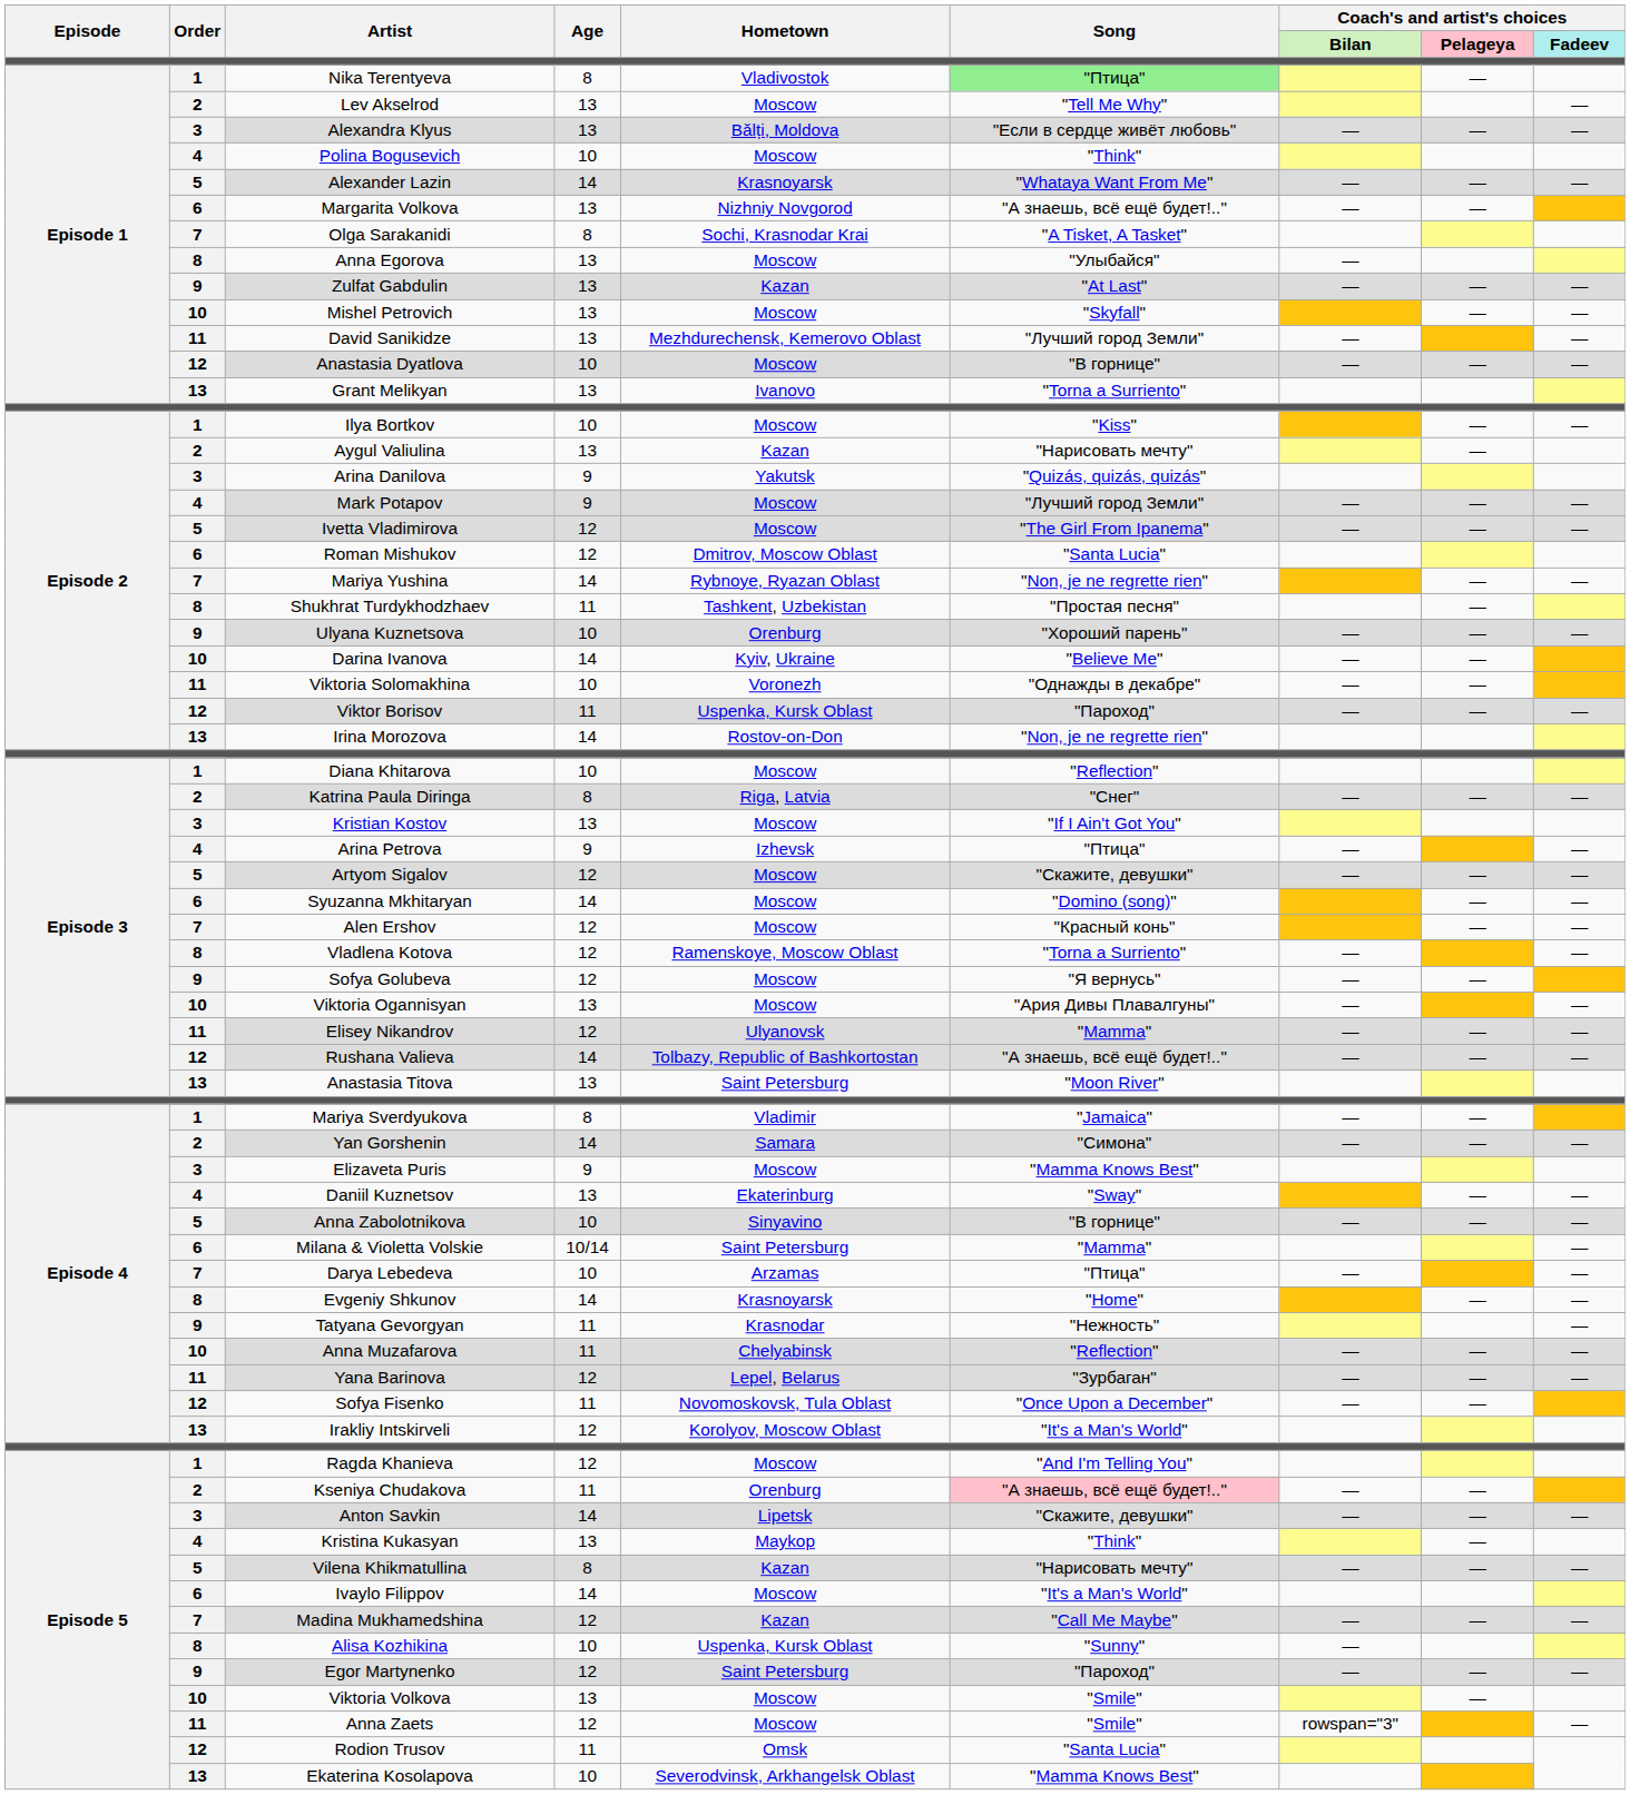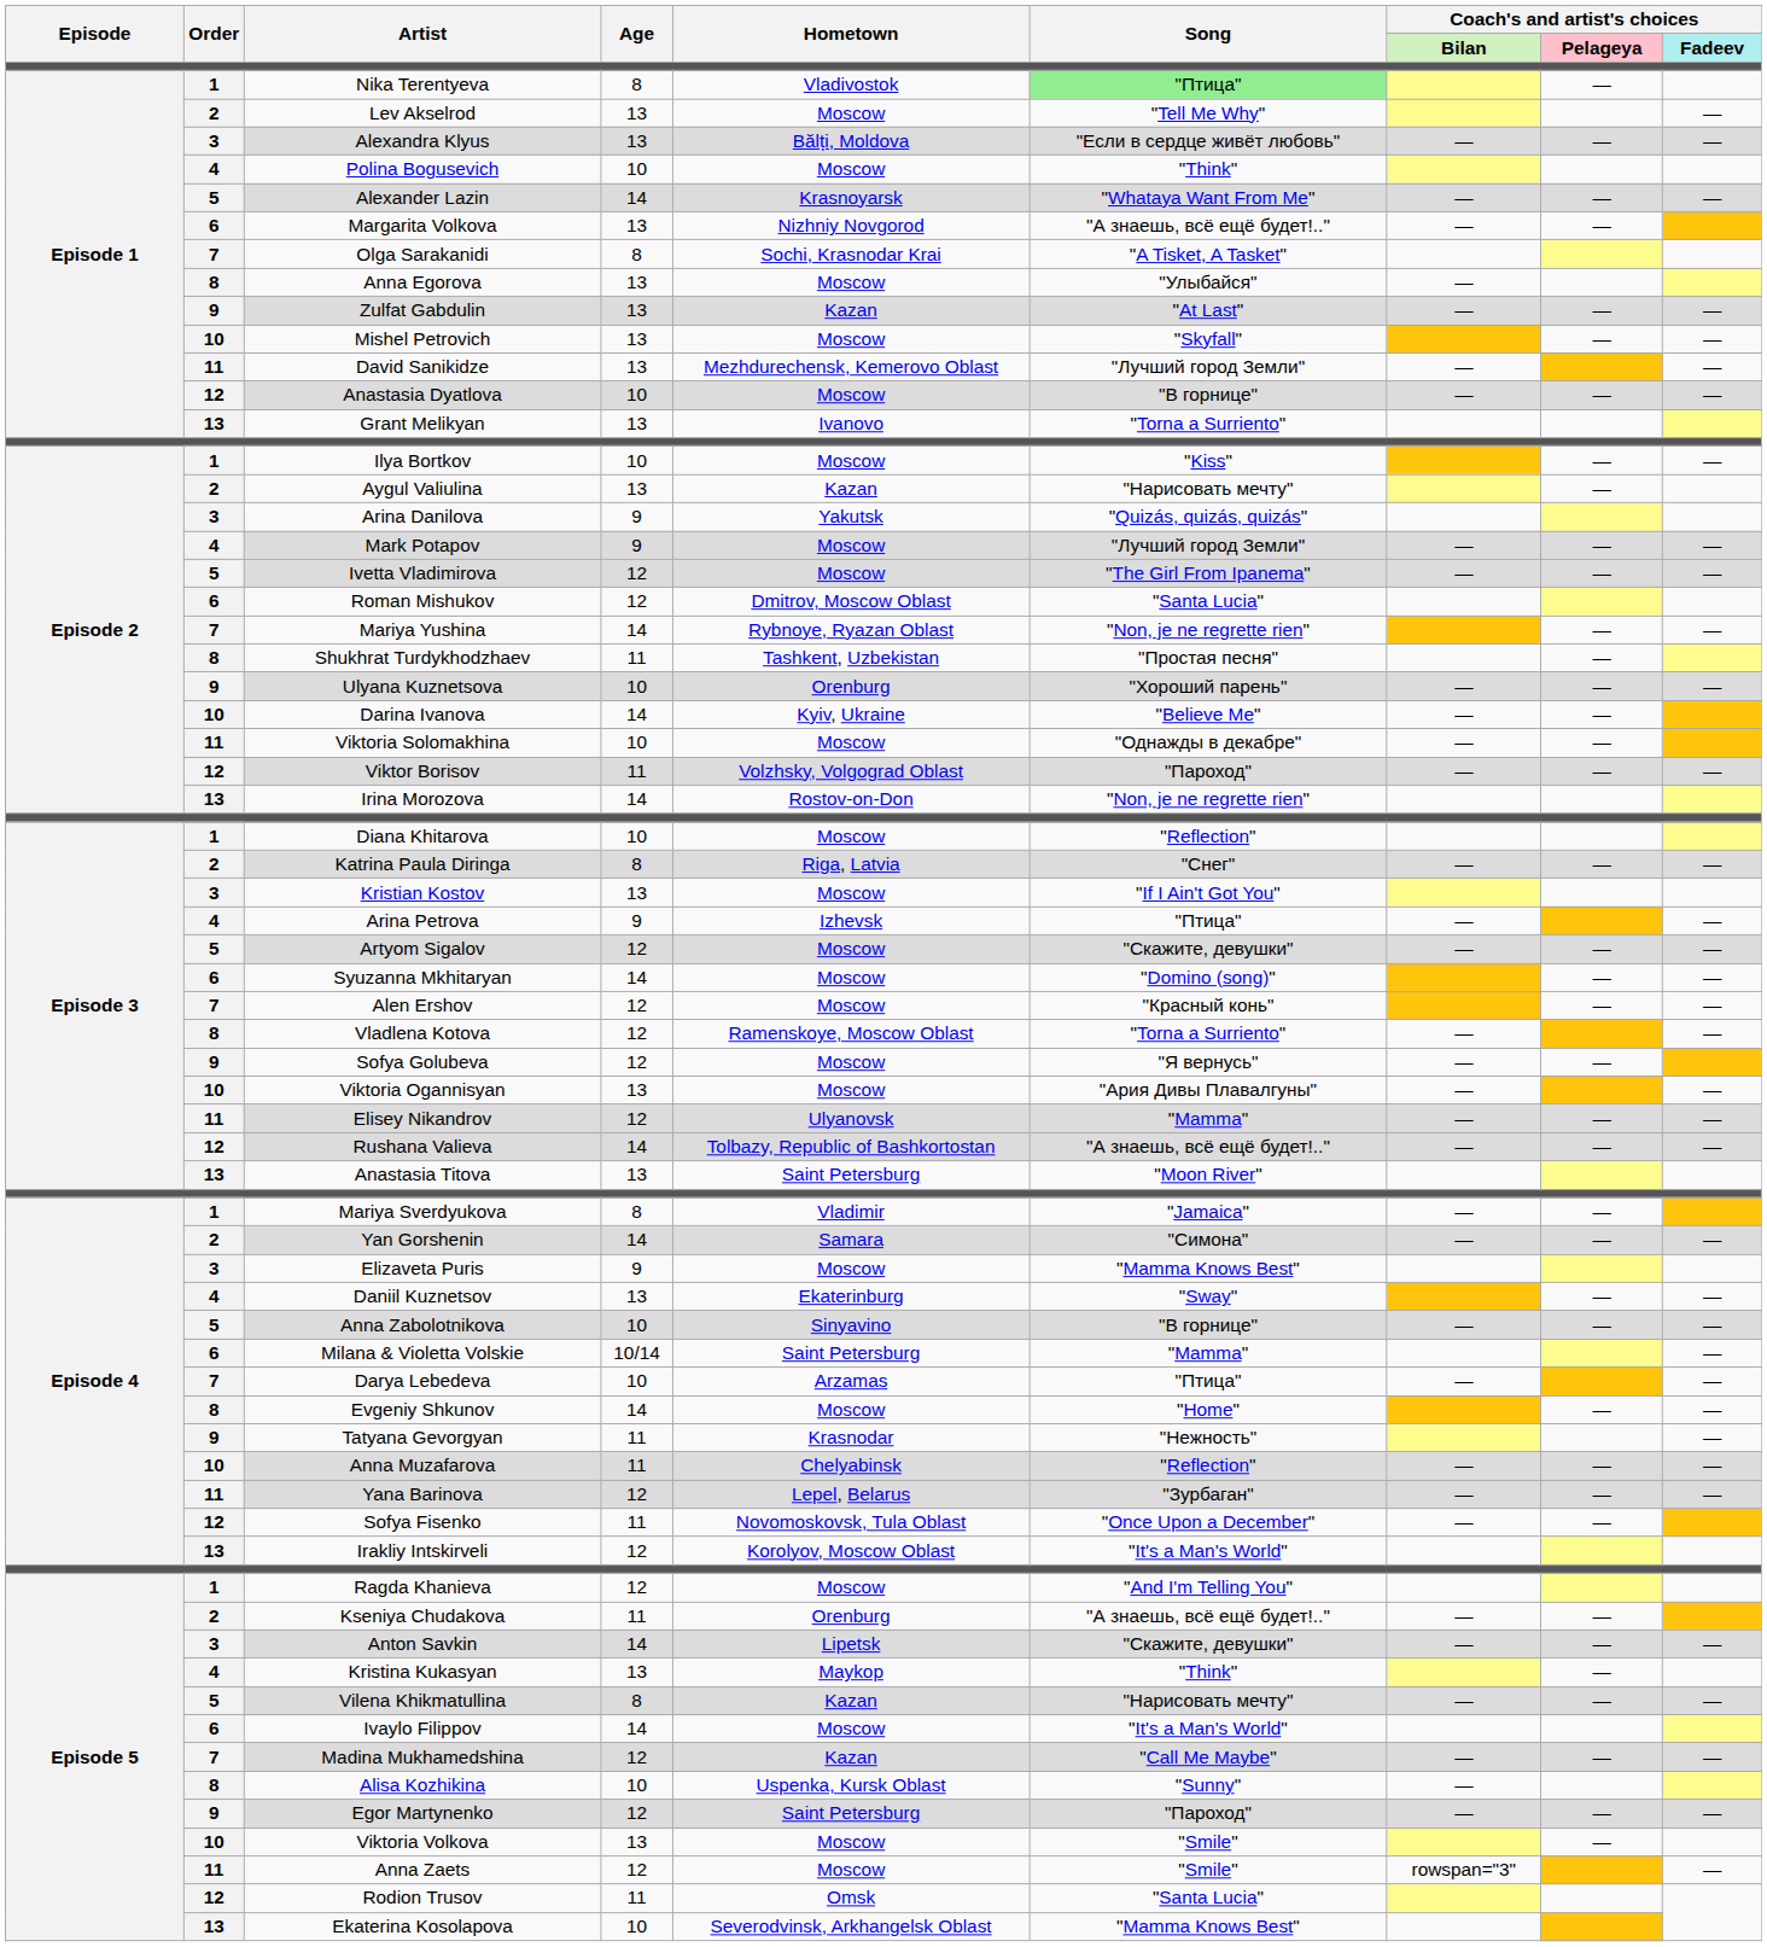Viktoria Solomakhina | Hometown: Voronezh -> Moscow
Viktor Borisov | Hometown: Uspenka, Kursk Oblast -> Volzhsky, Volgograd Oblast
Evgeniy Shkunov | Hometown: Krasnoyarsk -> Moscow
Kseniya Chudakova | Song: pink background -> no background
